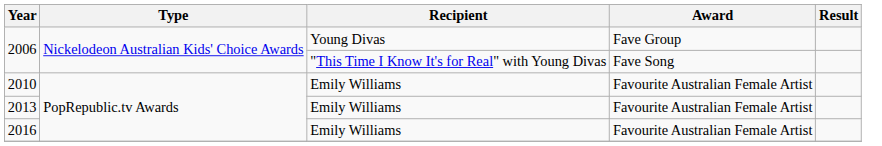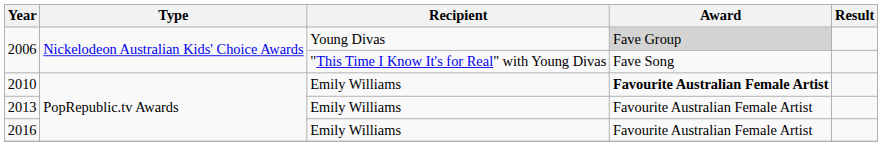2006 / Young Divas | Award: no background -> lightgrey background
2010 | Award: normal -> bold
